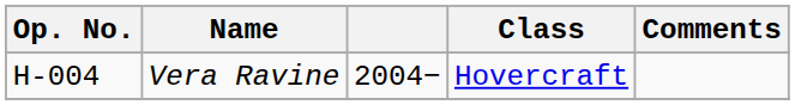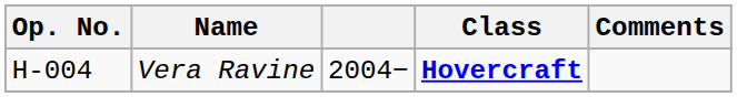Vera Ravine | Class: normal -> bold
